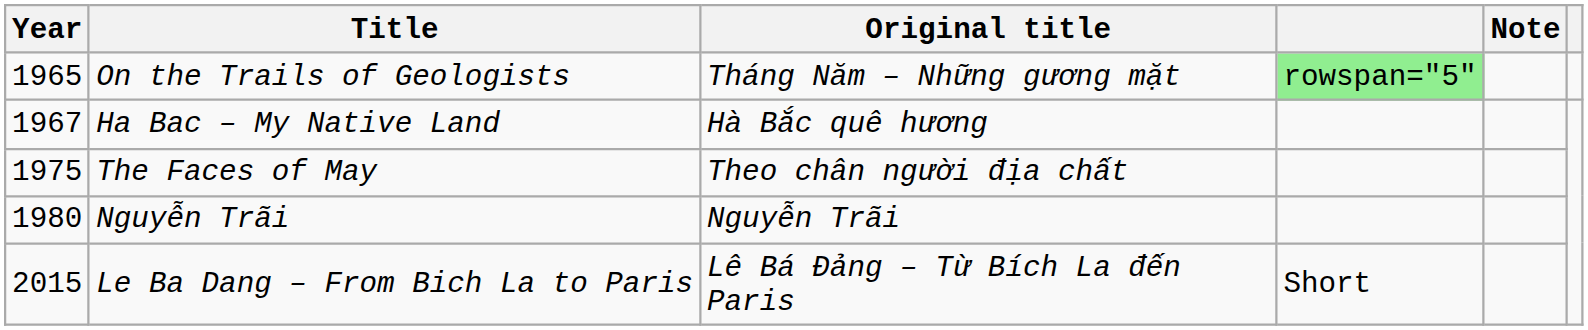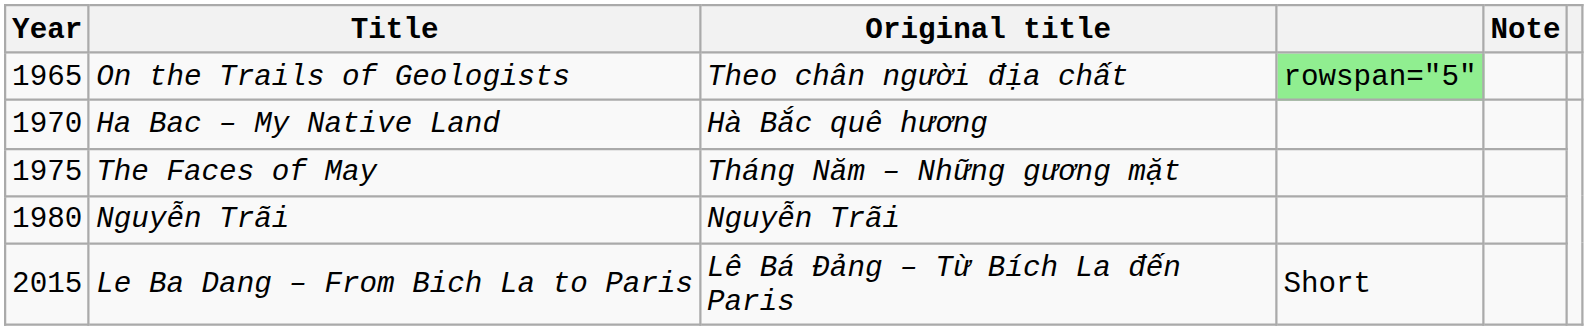On the Trails of Geologists | Original title: Tháng Năm – Những gương mặt -> Theo chân người địa chất
Ha Bac – My Native Land | Year: 1967 -> 1970
The Faces of May | Original title: Theo chân người địa chất -> Tháng Năm – Những gương mặt
